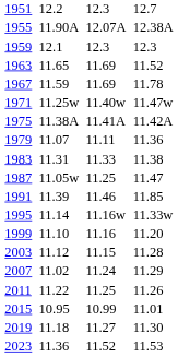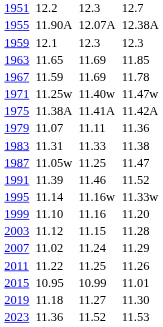1963 | column 4: 11.52 -> 11.85
1991 | column 4: 11.85 -> 11.52
